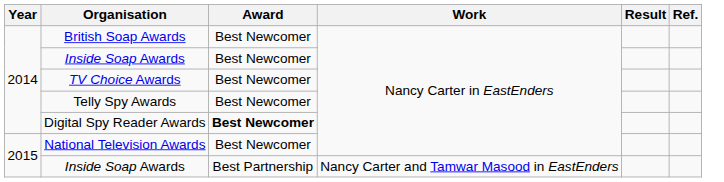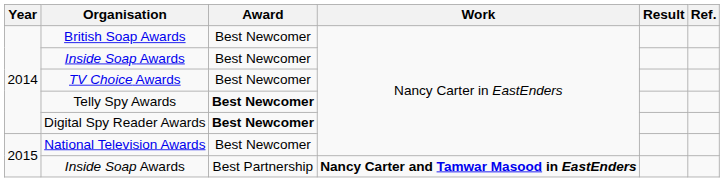Telly Spy Awards | Award: normal -> bold
2015 / Inside Soap Awards | Work: normal -> bold
